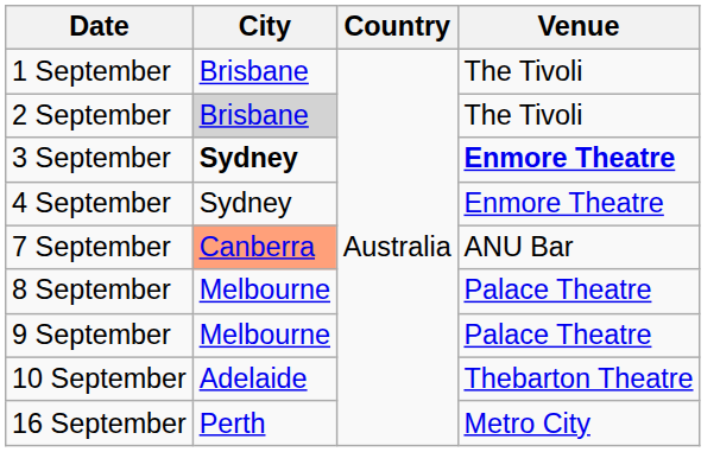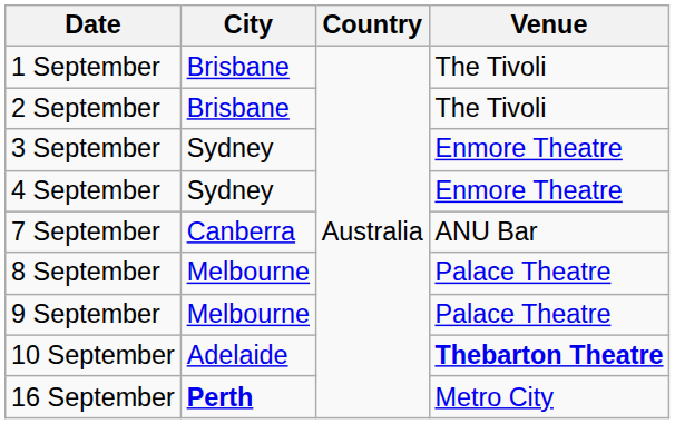2 September | City: lightgrey background -> no background
3 September | City: bold -> normal
3 September | Venue: bold -> normal
7 September | City: lightsalmon background -> no background
10 September | Venue: normal -> bold
16 September | City: normal -> bold
